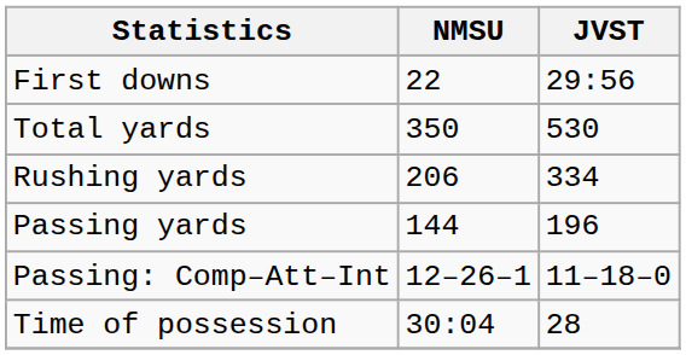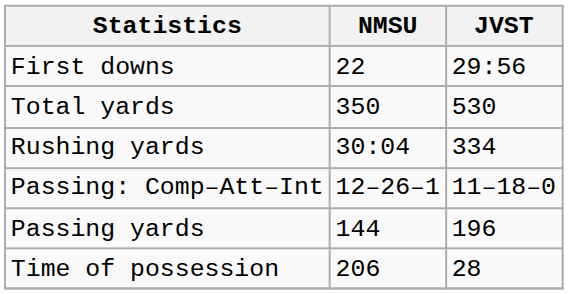Rushing yards | NMSU: 206 -> 30:04
rows swapped: Passing yards <-> Passing: Comp–Att–Int
Time of possession | NMSU: 30:04 -> 206
